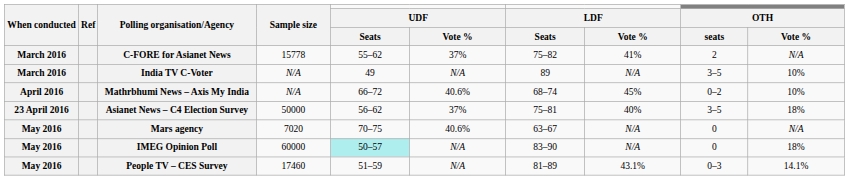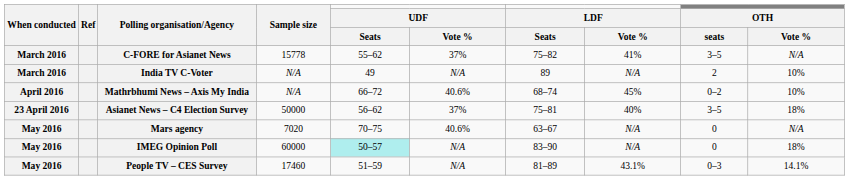C-FORE for Asianet News | OTH / seats: 2 -> 3–5
India TV C-Voter | OTH / seats: 3–5 -> 2
